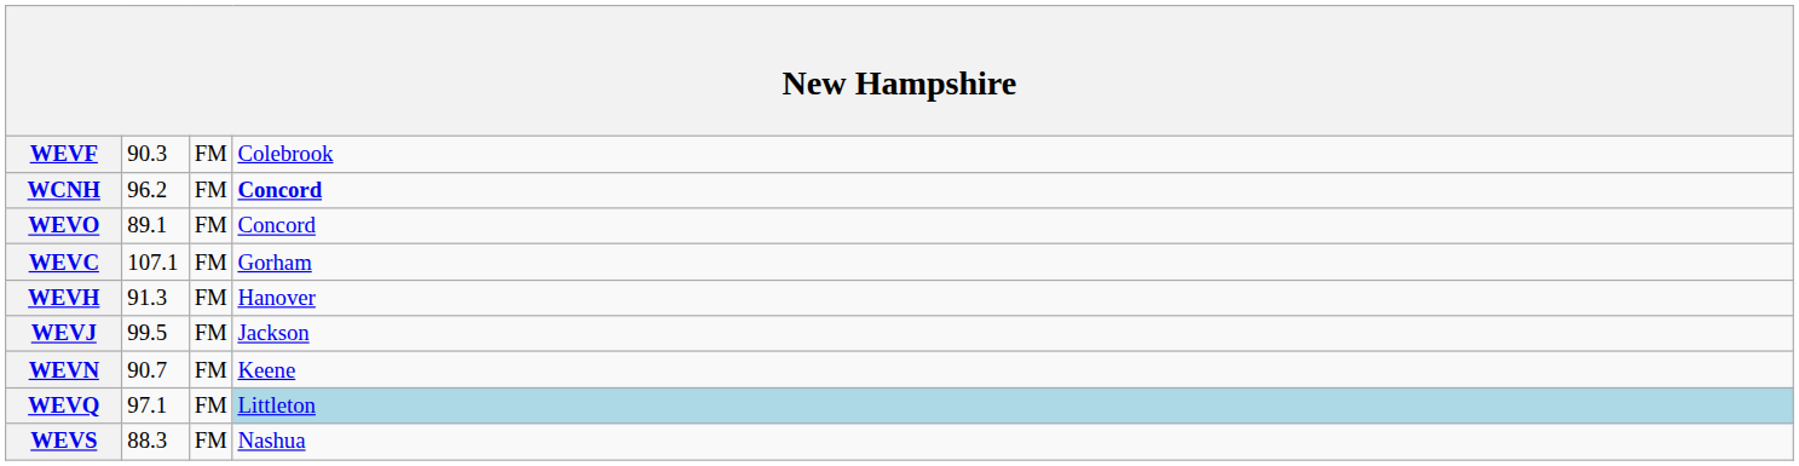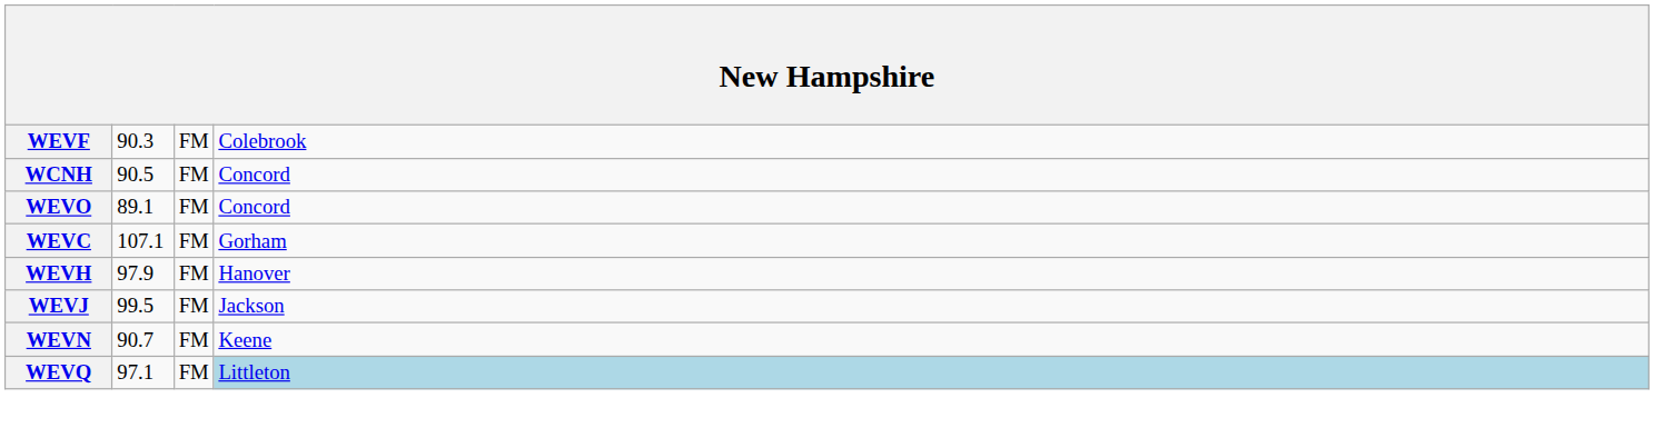WCNH | column 2: 96.2 -> 90.5
WCNH | column 4: bold -> normal
WEVH | column 2: 91.3 -> 97.9
- row: WEVS | 88.3 | FM | Nashua
